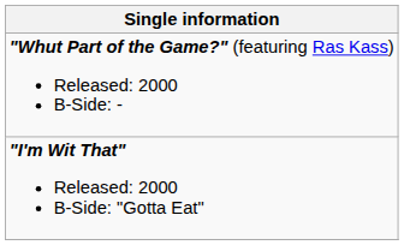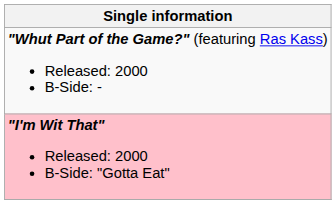row 3 | column 1: no background -> pink background
